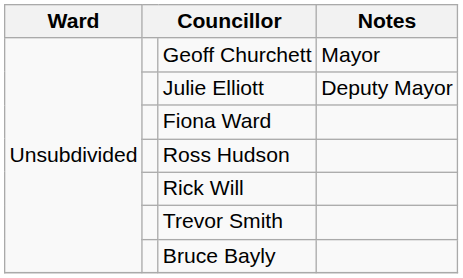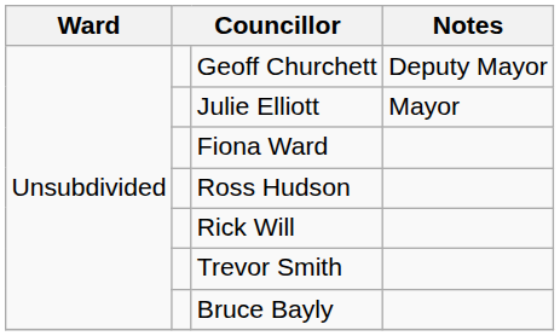Geoff Churchett | Notes: Mayor -> Deputy Mayor
Julie Elliott | Notes: Deputy Mayor -> Mayor
